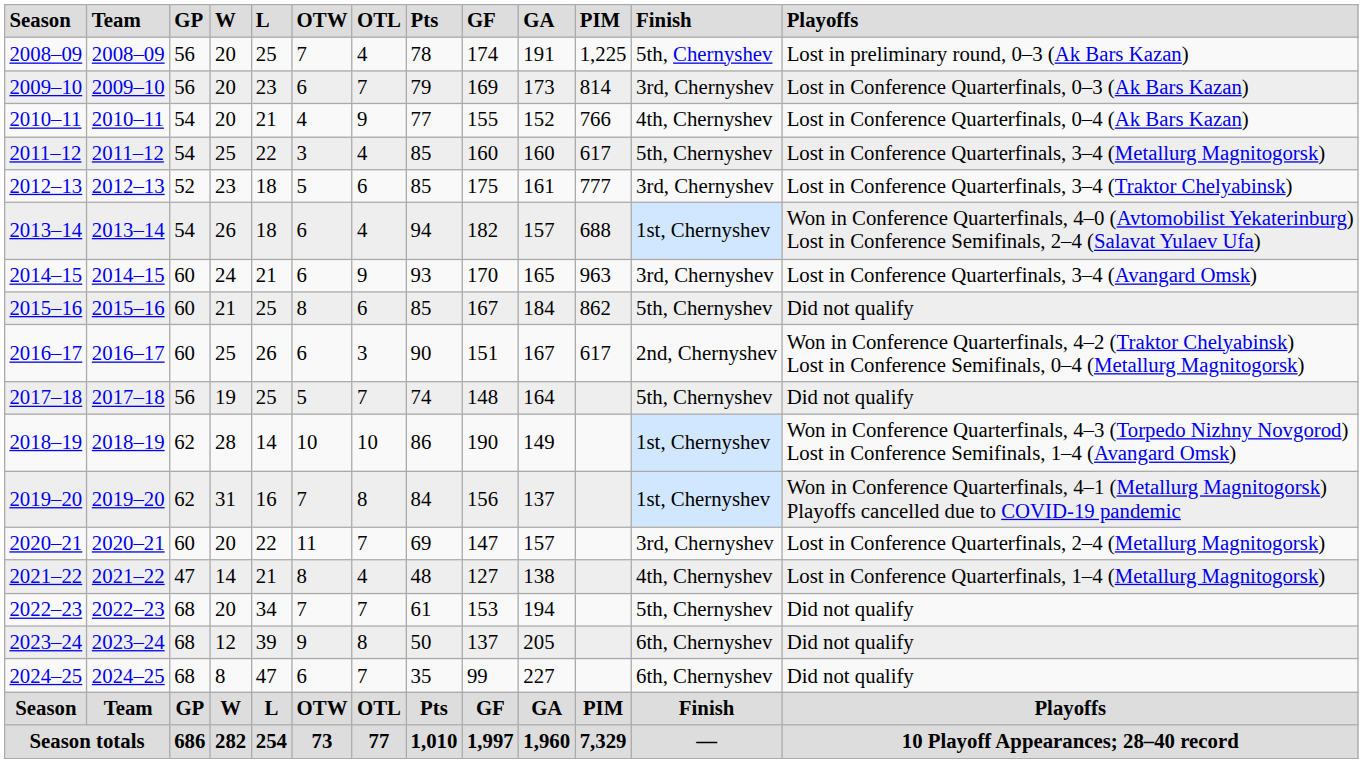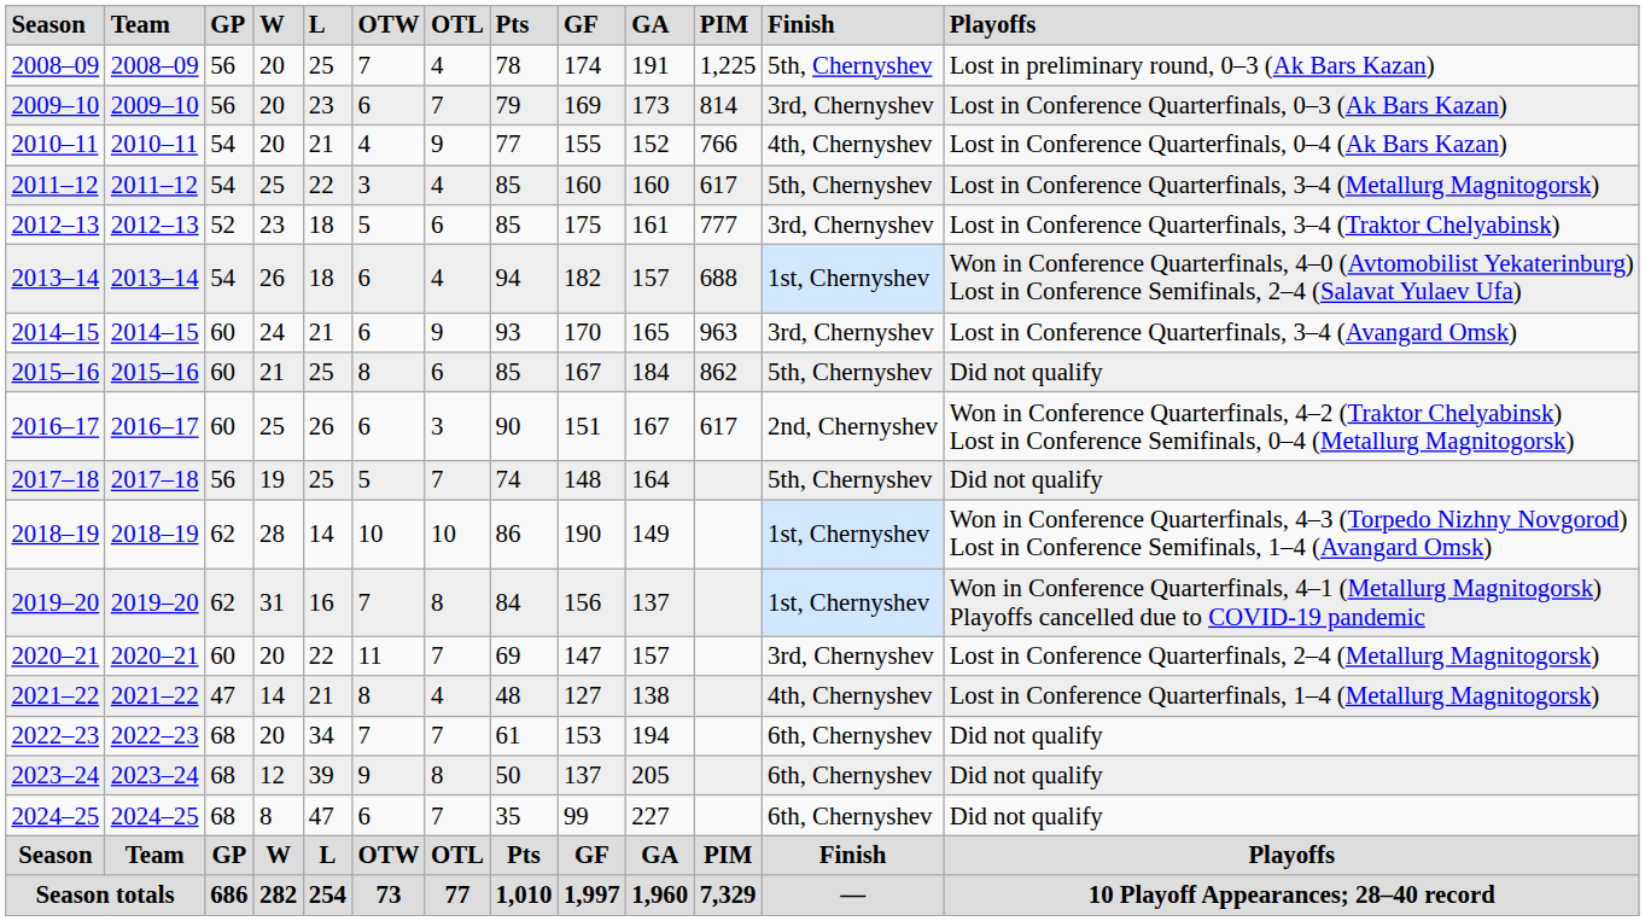row 16 | Finish: 5th, Chernyshev -> 6th, Chernyshev
